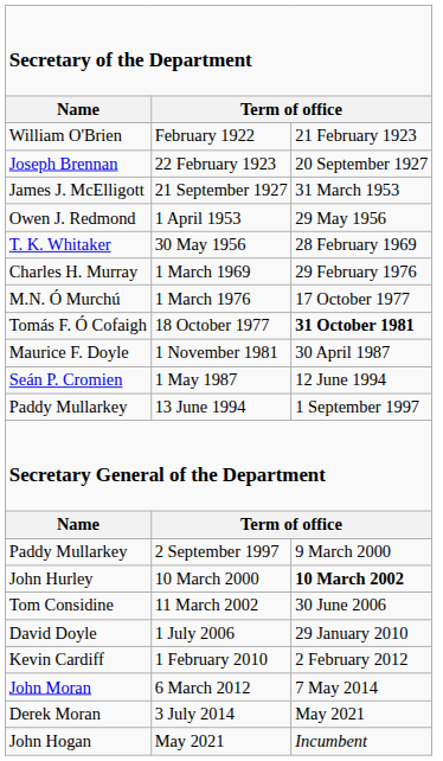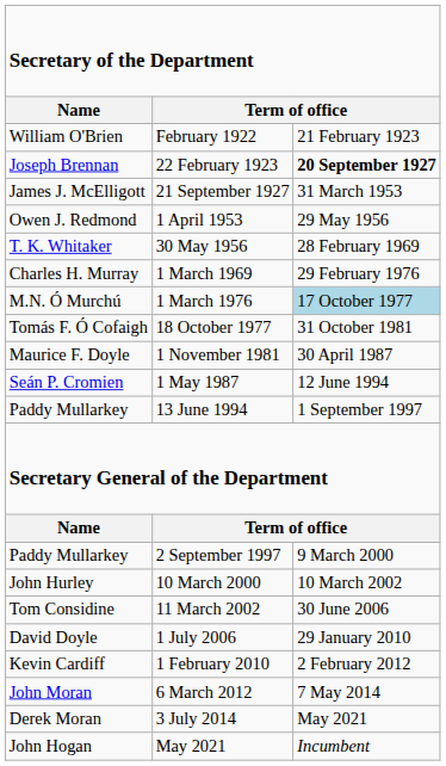22 February 1923 | column 3: normal -> bold
1 March 1976 | column 3: no background -> lightblue background
18 October 1977 | column 3: bold -> normal
10 March 2000 | column 3: bold -> normal
